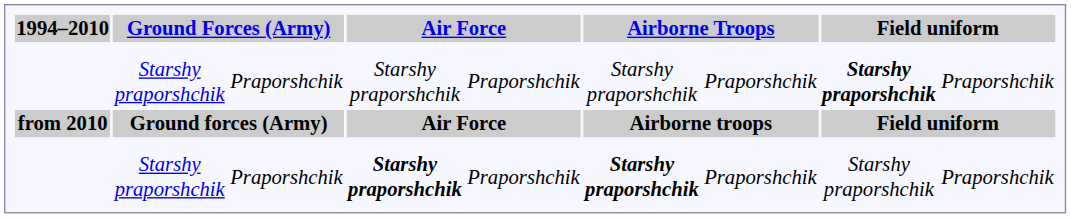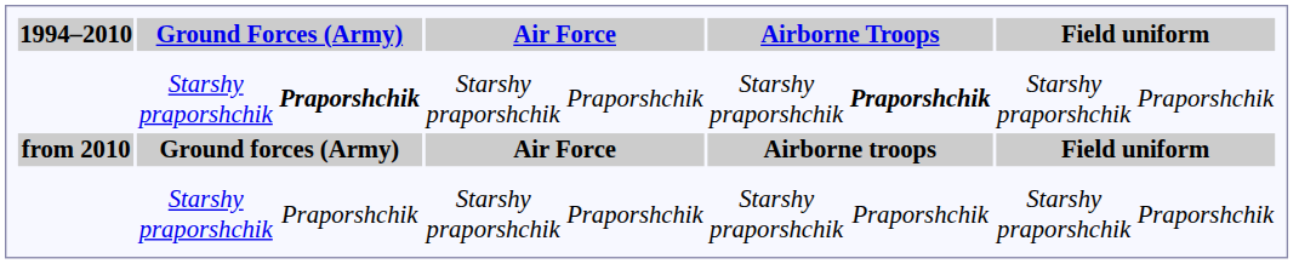row 2 | column 3: normal -> bold
row 2 | column 7: normal -> bold
row 2 | column 8: bold -> normal
row 4 | column 4: bold -> normal
row 4 | column 6: bold -> normal
